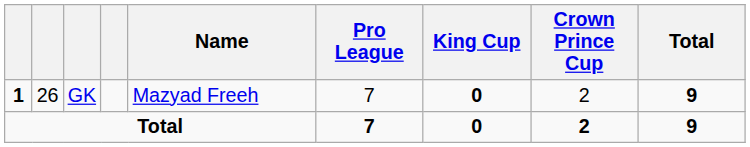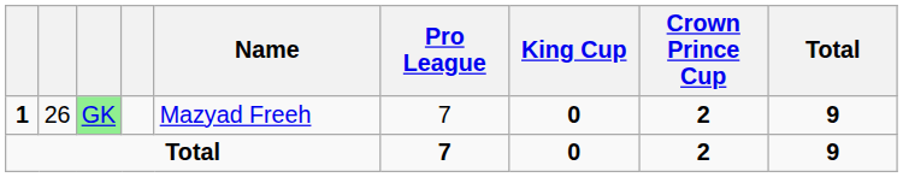1 | column 3: no background -> lightgreen background
1 | Crown Prince Cup: normal -> bold
